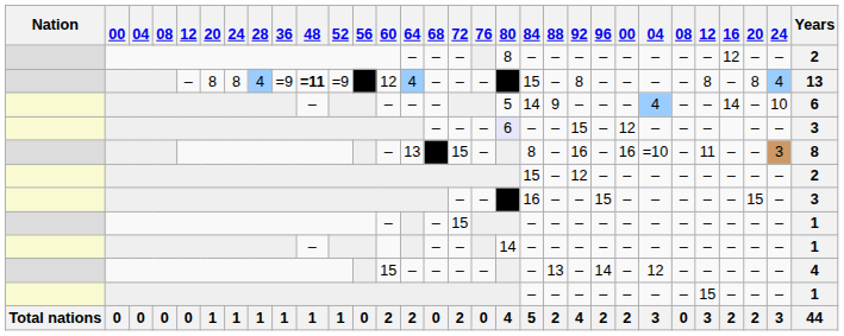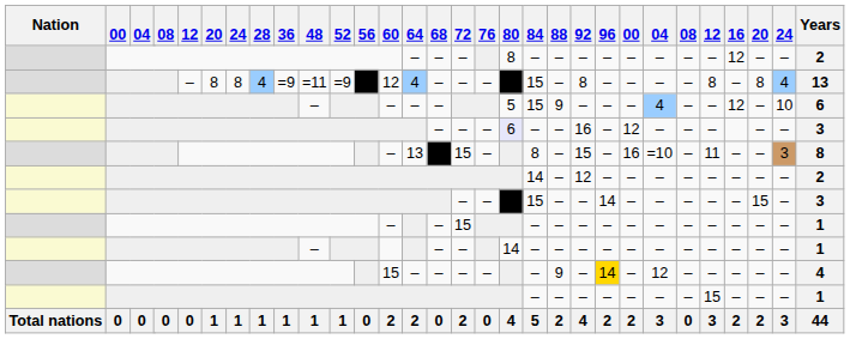row 3 | 48: bold -> normal
row 4 | 84: 14 -> 15
row 4 | 16: 14 -> 12
row 5 | 92: 15 -> 16
row 6 | 92: 16 -> 15
row 7 | 84: 15 -> 14
row 8 | 84: 16 -> 15
row 8 | 96: 15 -> 14
row 11 | 88: 13 -> 9
row 11 | 96: no background -> gold background
